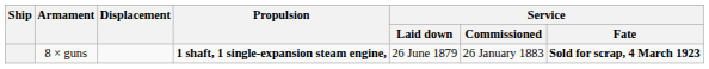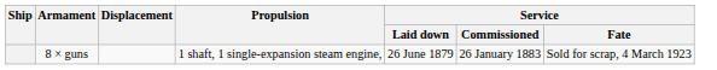8 × guns | Propulsion: bold -> normal
8 × guns | Service / Fate: bold -> normal
